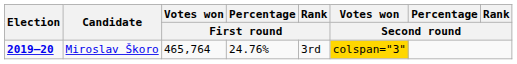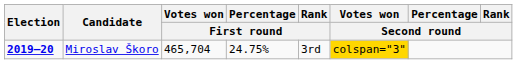Miroslav Škoro | Votes won / First round: 465,764 -> 465,704
Miroslav Škoro | Percentage / First round: 24.76% -> 24.75%
